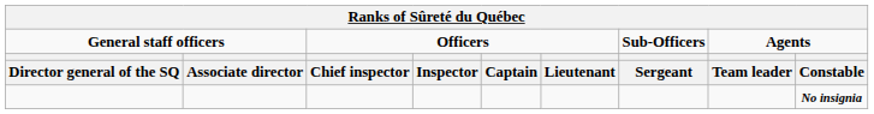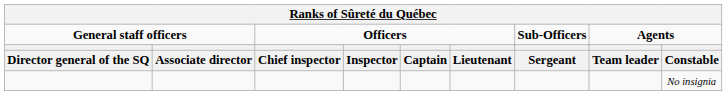row 5 | Agents / Constable: bold -> normal
